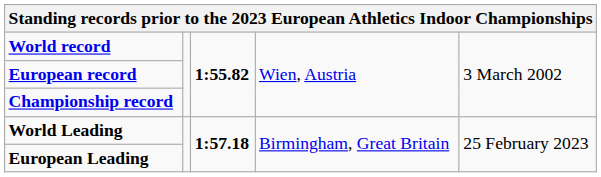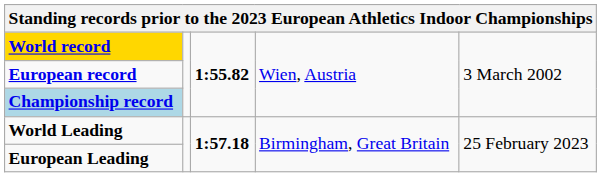World record | column 1: no background -> gold background
Championship record | column 1: no background -> lightblue background
